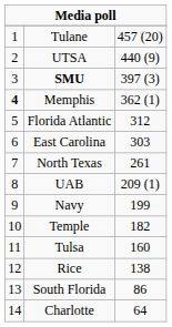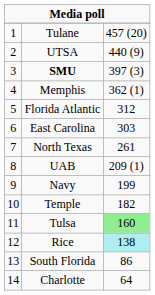Memphis | column 1: bold -> normal
Tulsa | column 3: no background -> lightgreen background
Rice | column 3: no background -> paleturquoise background
